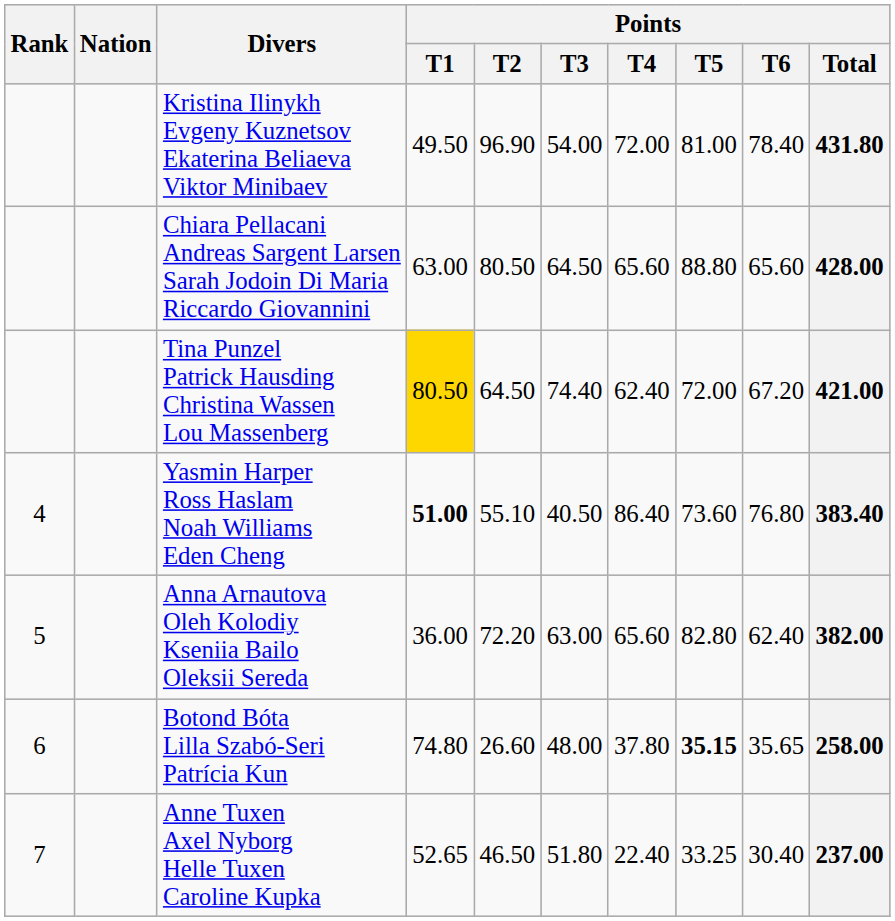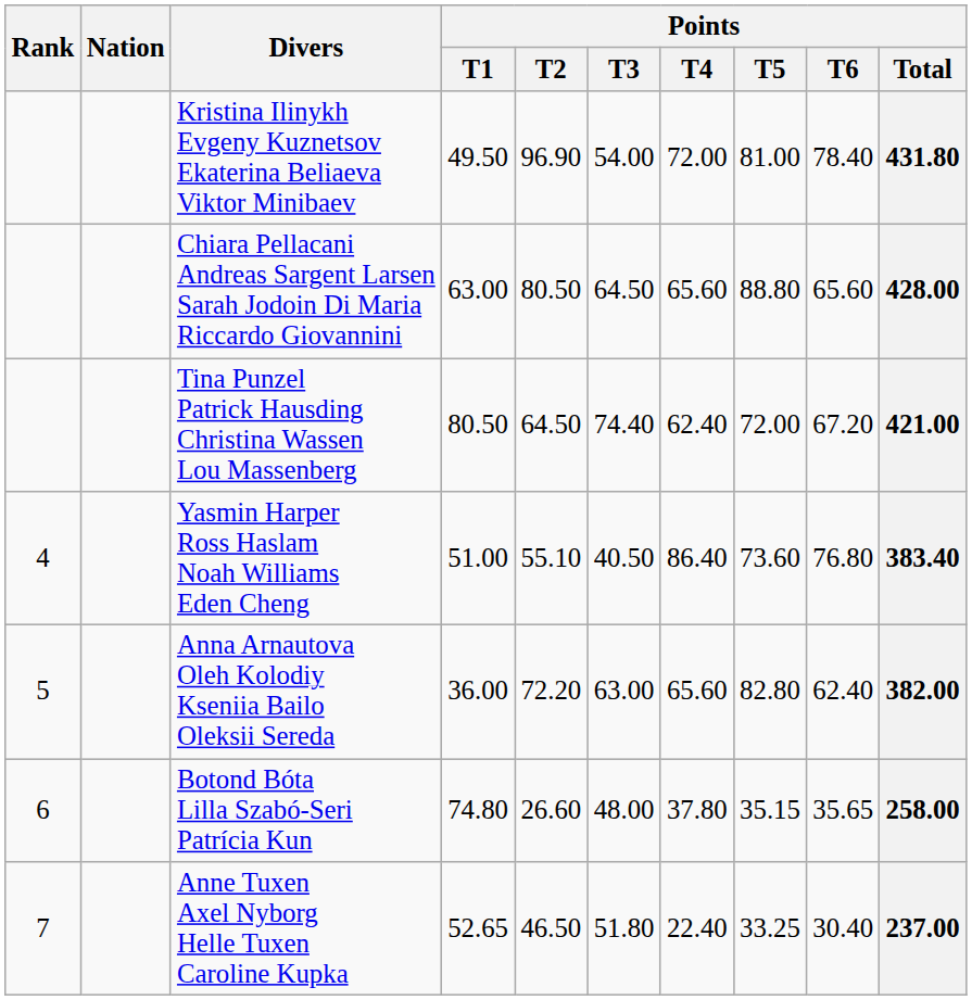Tina Punzel Patrick Hausding Christina Wassen Lou Massenberg | Points / T1: gold background -> no background
Yasmin Harper Ross Haslam Noah Williams Eden Cheng | Points / T1: bold -> normal
Botond Bóta Lilla Szabó-Seri Patrícia Kun | Points / T5: bold -> normal
